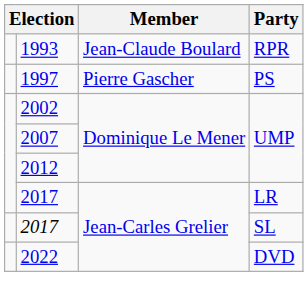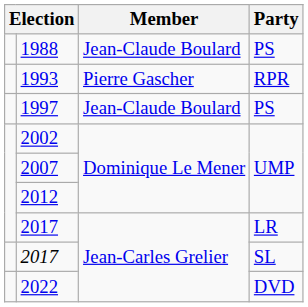+ row: 1988 | Jean-Claude Boulard | PS
1993 | Member: Jean-Claude Boulard -> Pierre Gascher
1997 | Member: Pierre Gascher -> Jean-Claude Boulard
